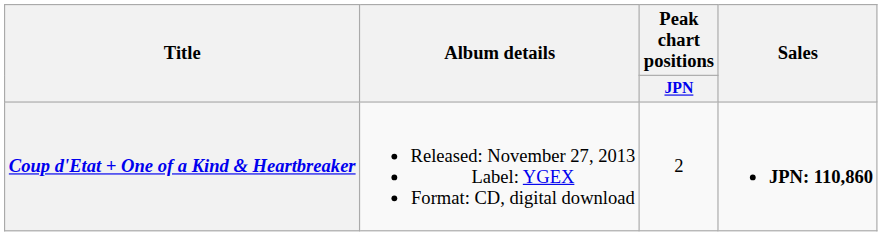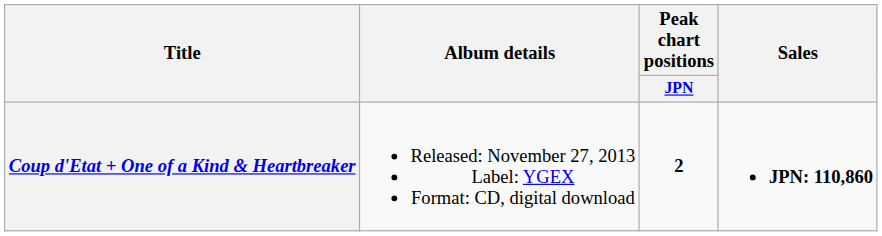Coup d'Etat + One of a Kind & Heartbreaker | Peak chart positions / JPN: normal -> bold
